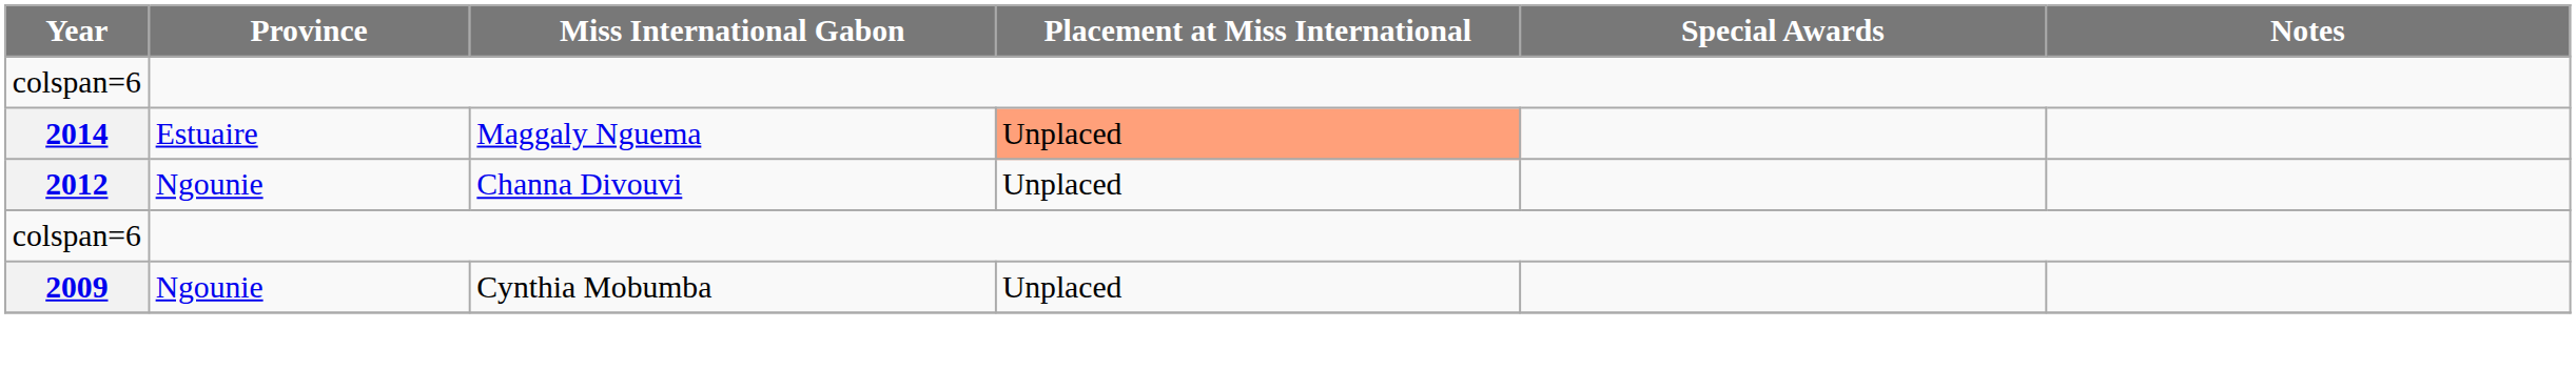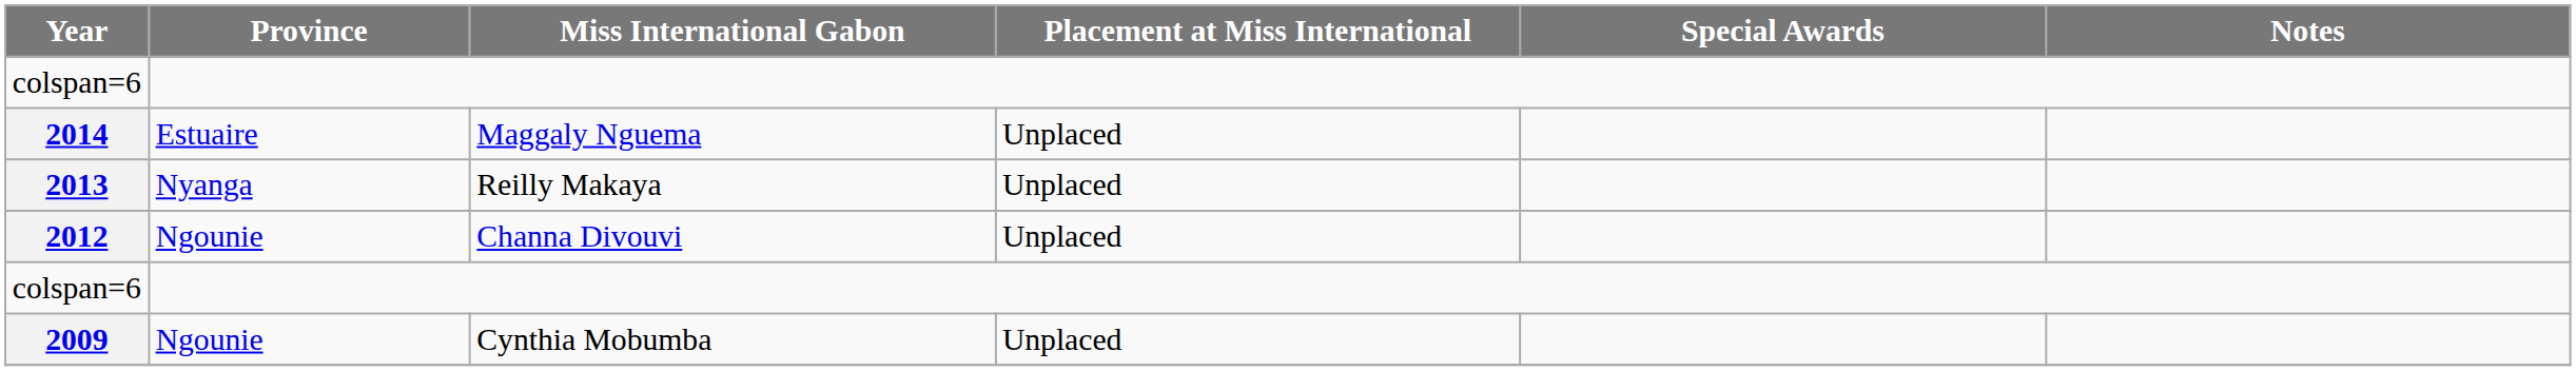2014 | Placement at Miss International: lightsalmon background -> no background
+ row: 2013 | Nyanga | Reilly Makaya | Unplaced
